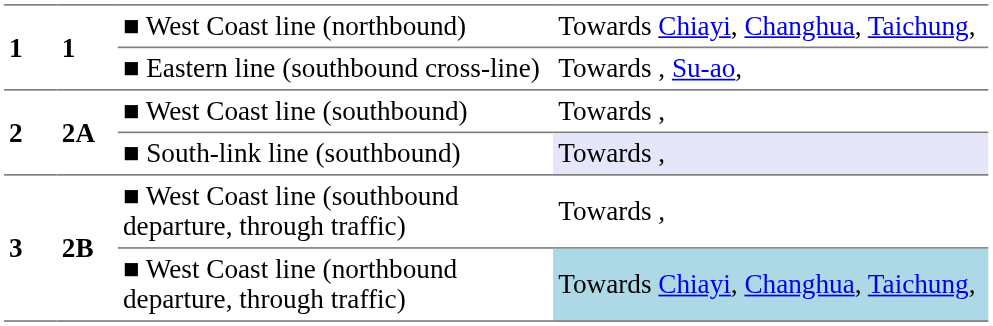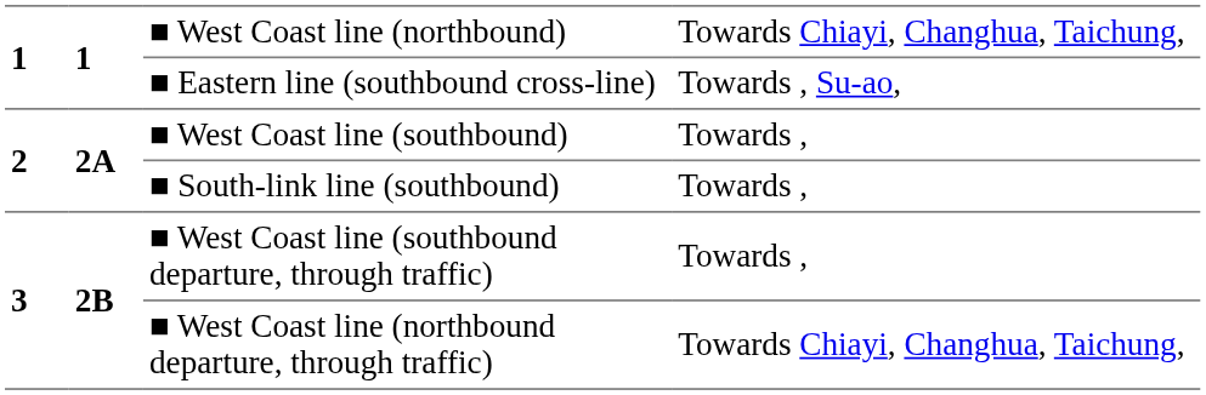■ South-link line (southbound) | column 4: lavender background -> no background
■ West Coast line (northbound departure, through traffic) | column 4: lightblue background -> no background
